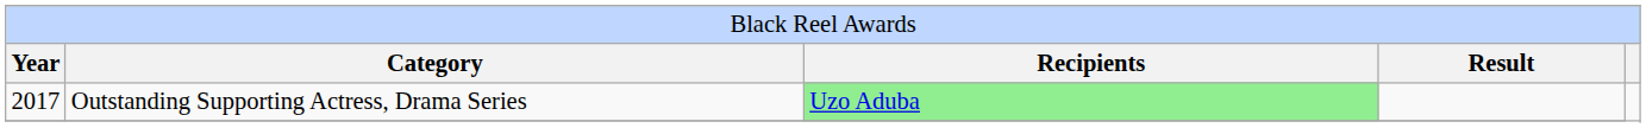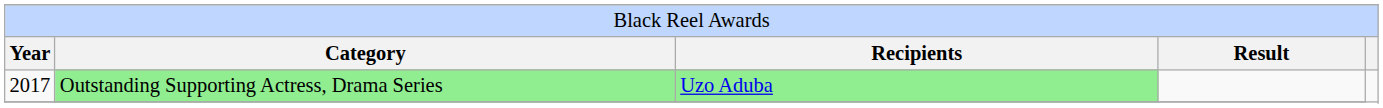2017 | column 2: no background -> lightgreen background
